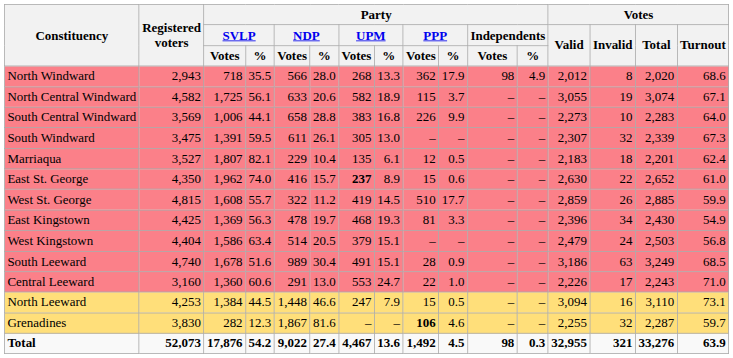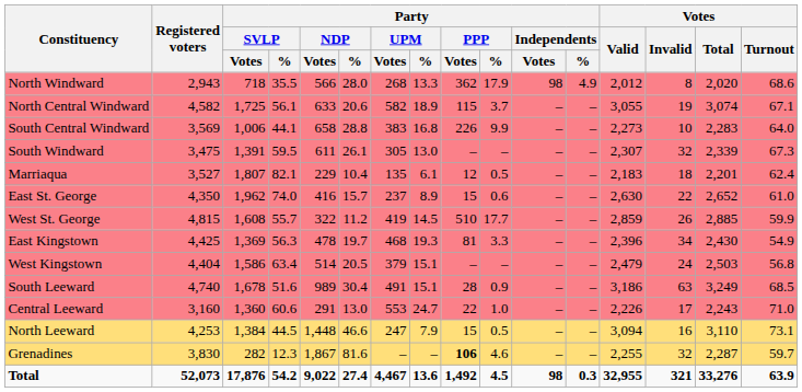East St. George | Party / UPM / Votes: bold -> normal
